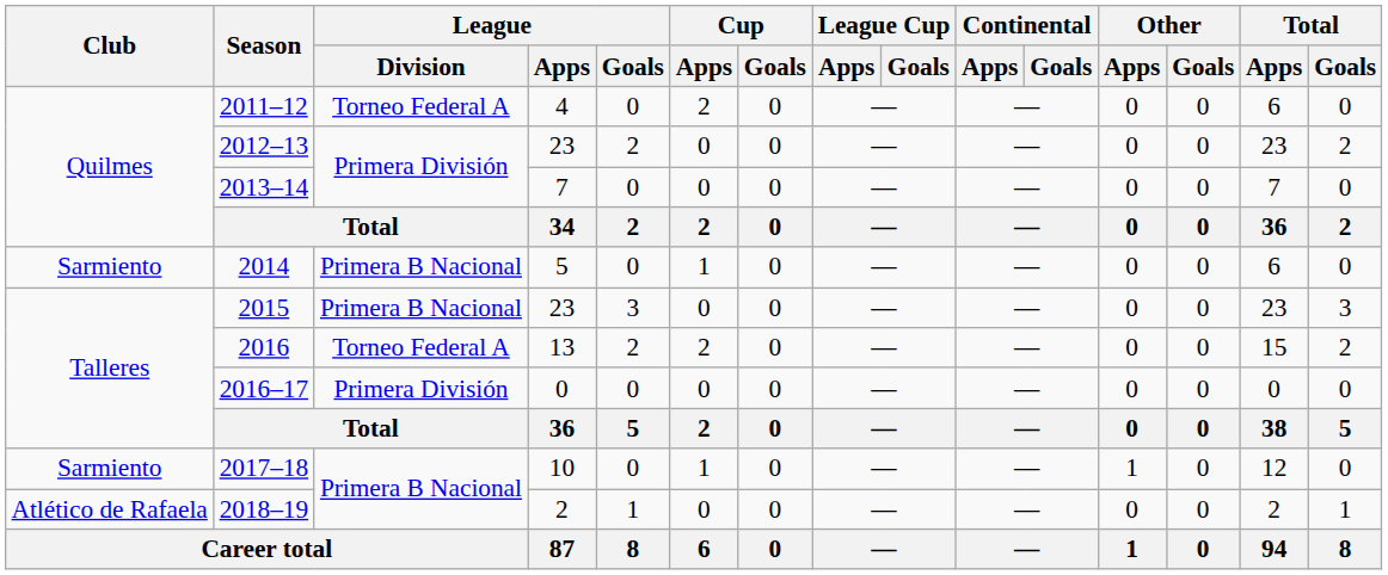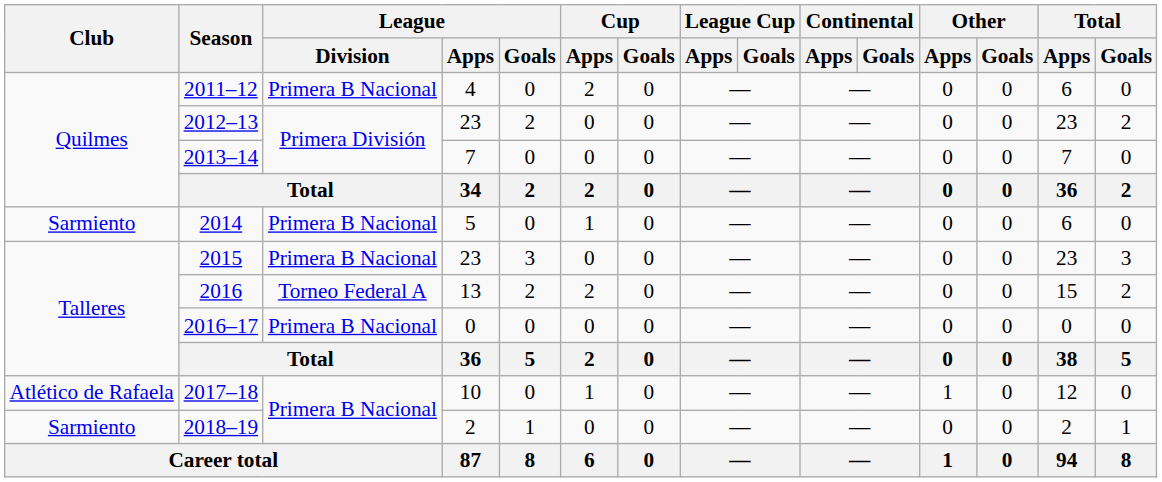2011–12 | League / Division: Torneo Federal A -> Primera B Nacional
2016–17 | League / Division: Primera División -> Primera B Nacional
2017–18 | Club: Sarmiento -> Atlético de Rafaela
2018–19 | Club: Atlético de Rafaela -> Sarmiento
